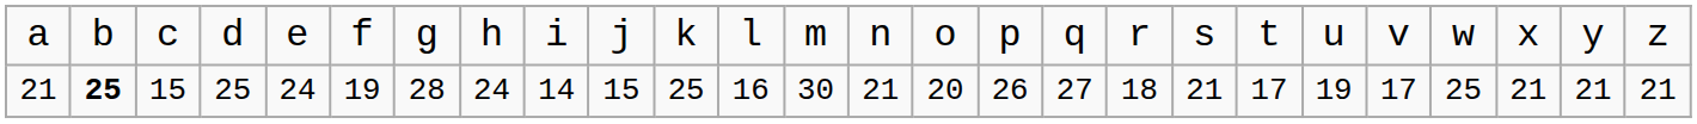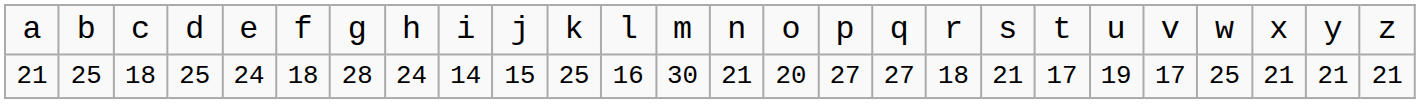row 2 | column 2: bold -> normal
row 2 | column 3: 15 -> 18
row 2 | column 6: 19 -> 18
row 2 | column 16: 26 -> 27
